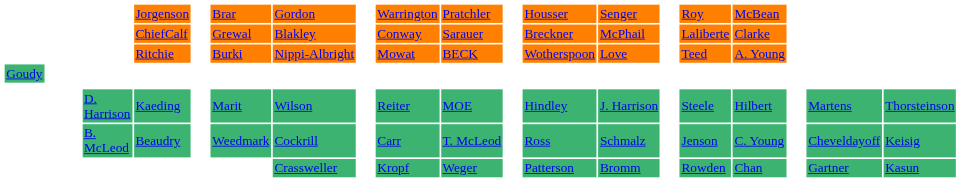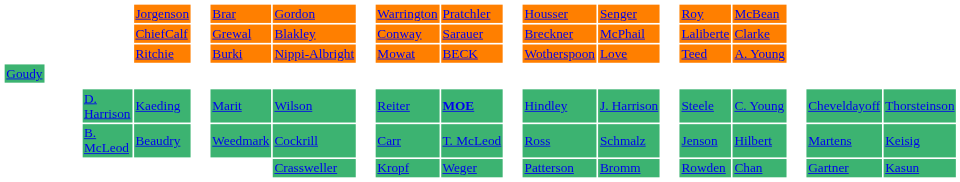D. Harrison | column 7: normal -> bold
D. Harrison | column 11: Hilbert -> C. Young
D. Harrison | column 12: Martens -> Cheveldayoff
B. McLeod | column 11: C. Young -> Hilbert
B. McLeod | column 12: Cheveldayoff -> Martens
